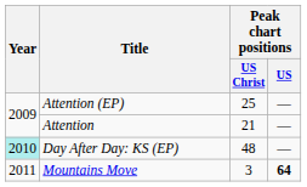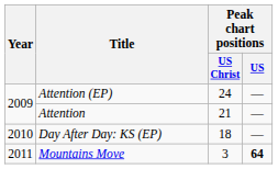Attention (EP) | Peak chart positions / US Christ: 25 -> 24
Day After Day: KS (EP) | Year: paleturquoise background -> no background
Day After Day: KS (EP) | Peak chart positions / US Christ: 48 -> 18
